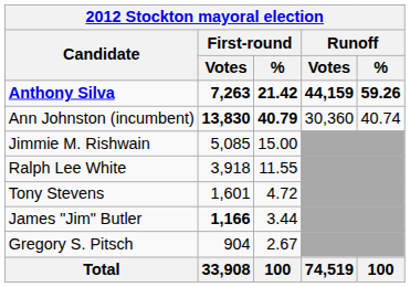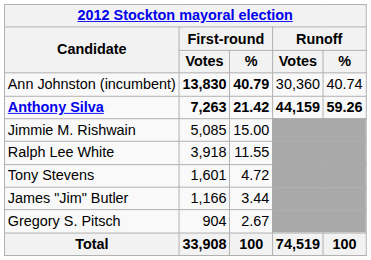rows swapped: Anthony Silva <-> Ann Johnston (incumbent)
James "Jim" Butler | First-round / Votes: bold -> normal
